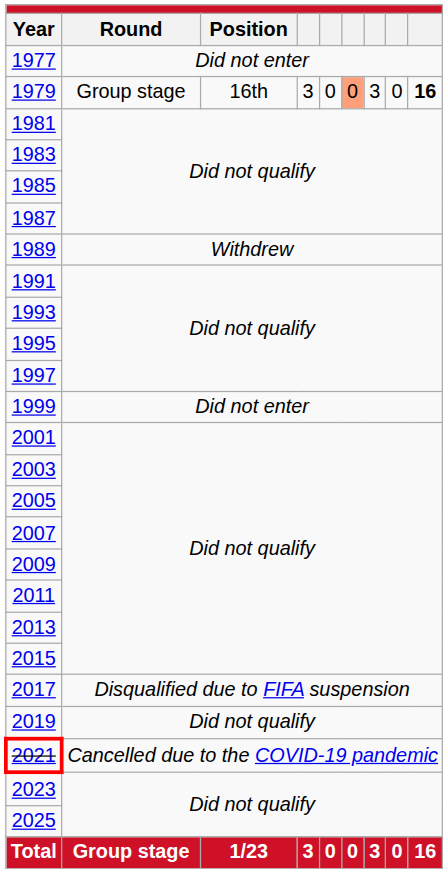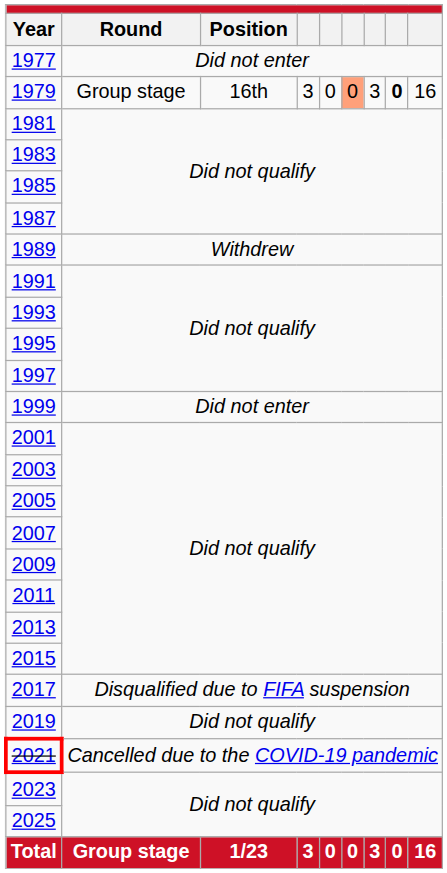1979 | column 8: normal -> bold
1979 | column 9: bold -> normal
